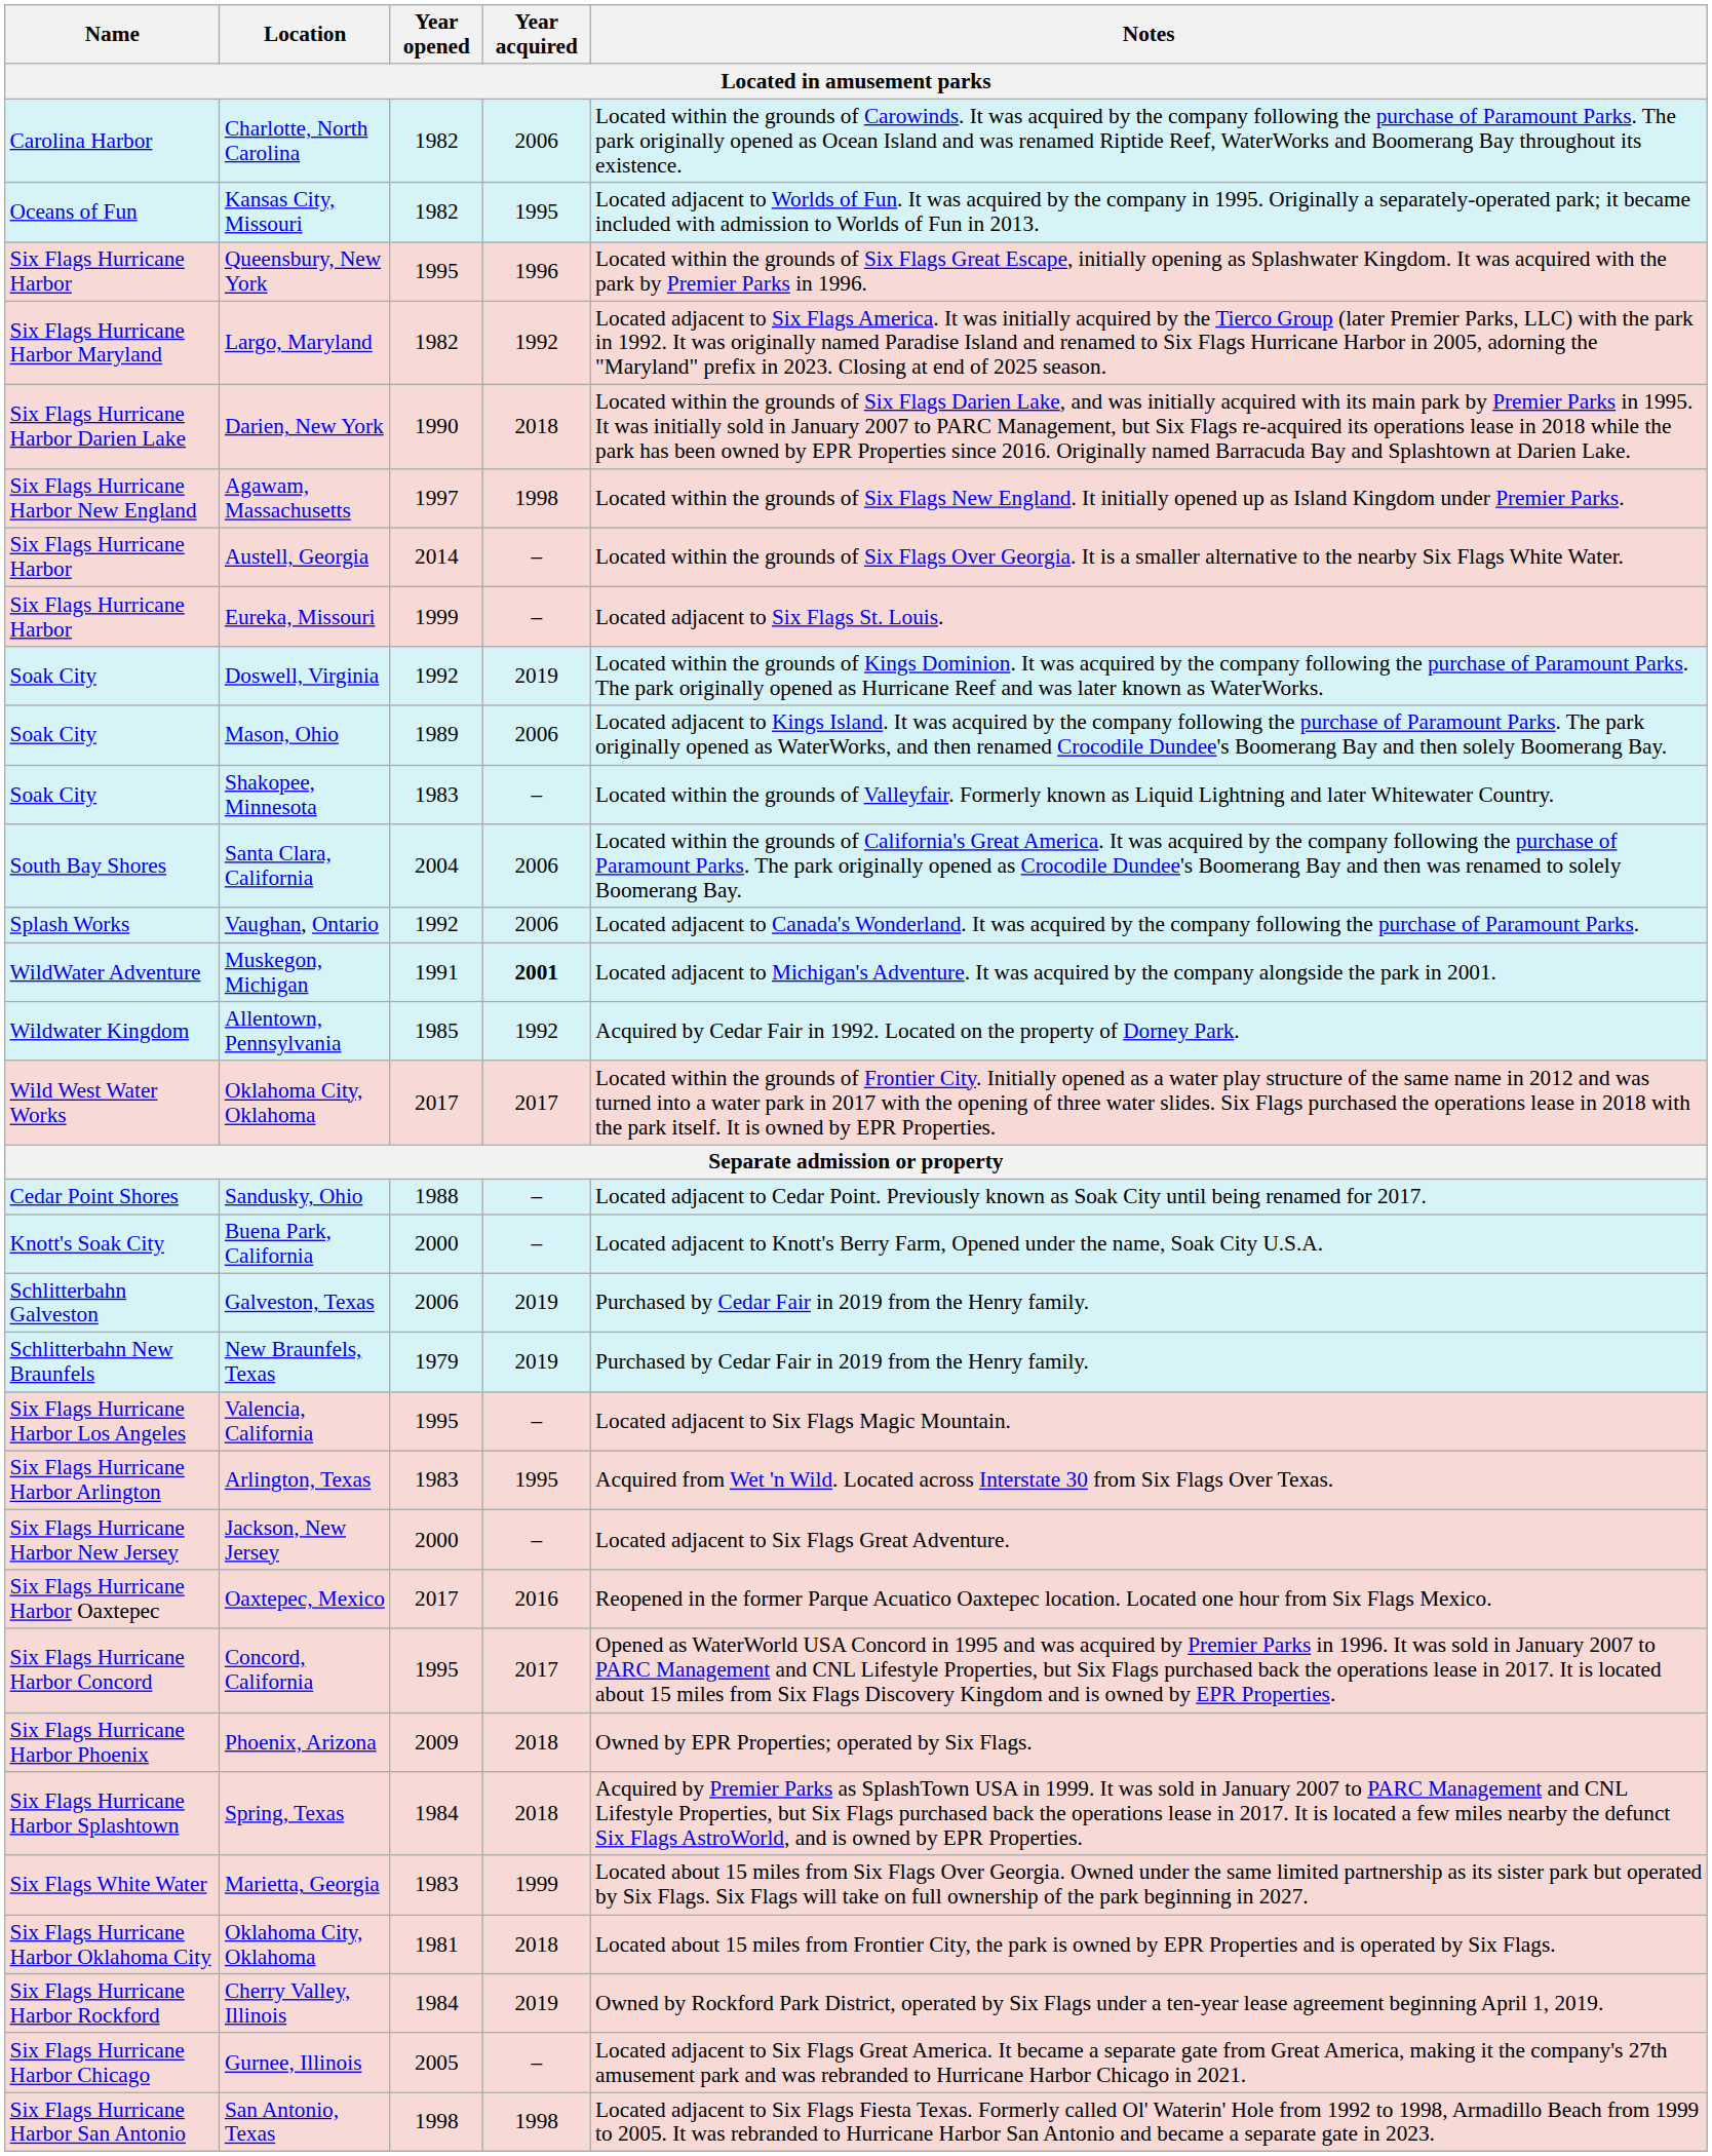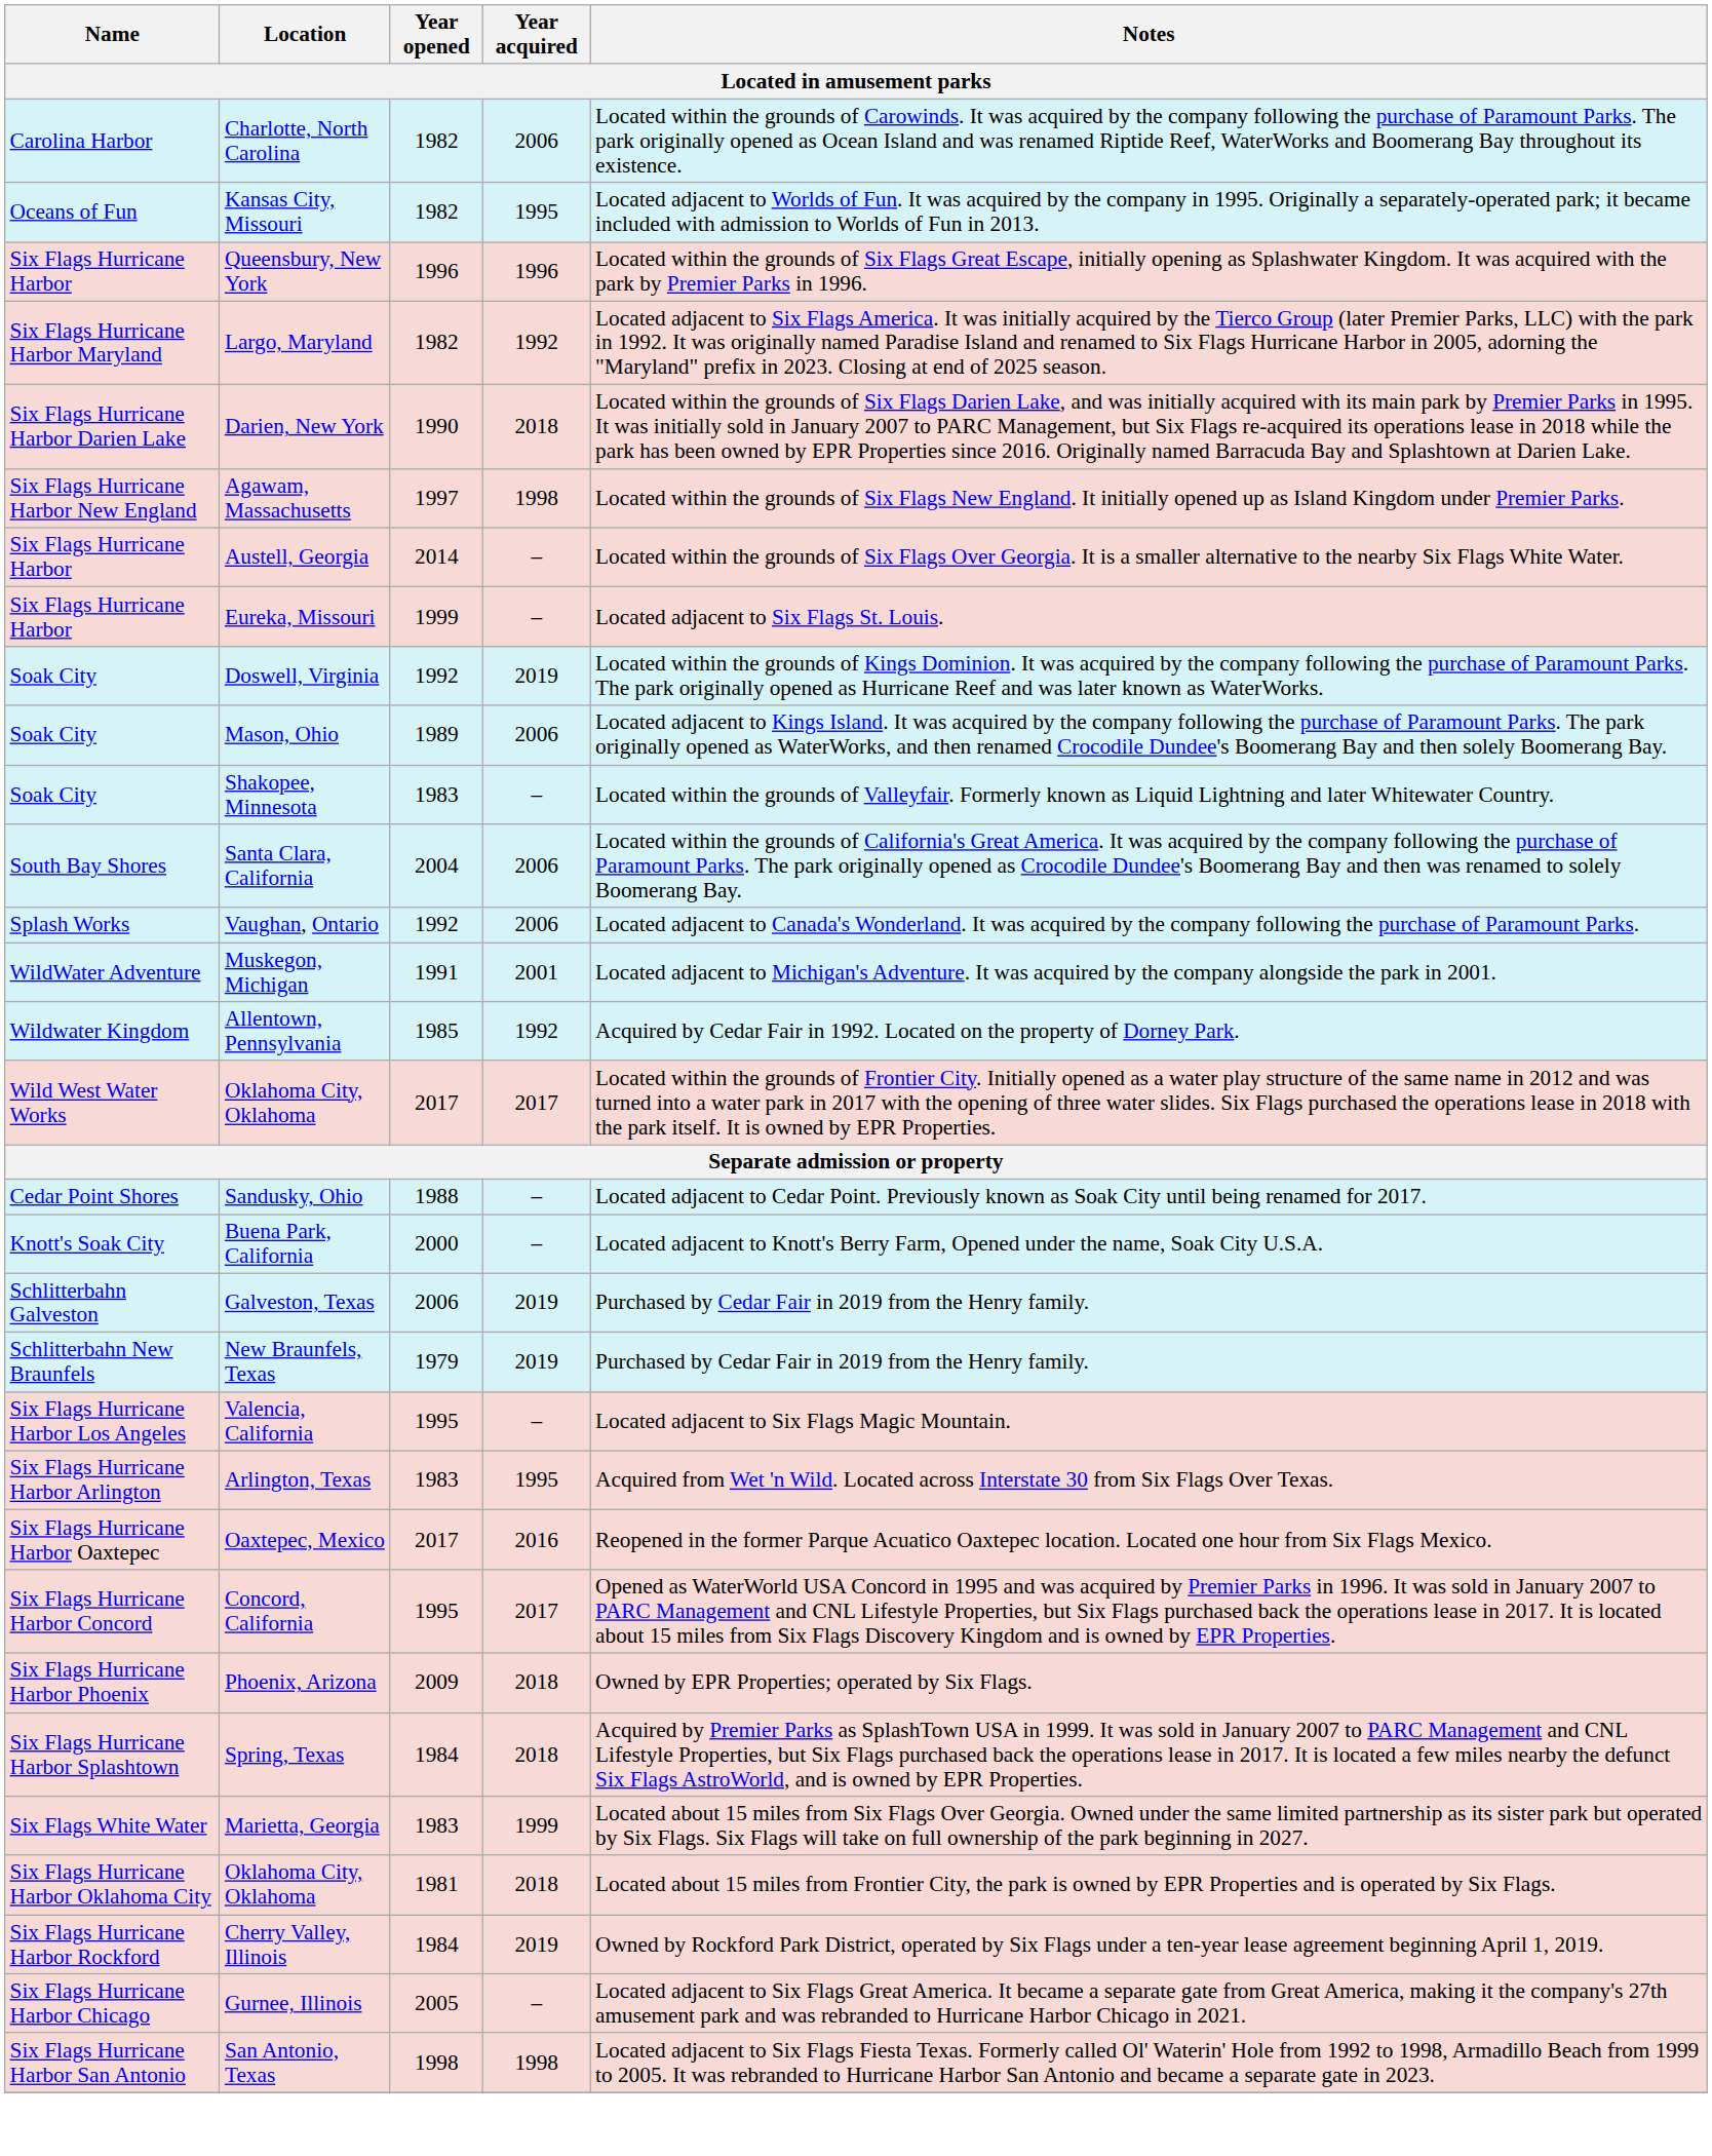Queensbury, New York | Year opened: 1995 -> 1996
Muskegon, Michigan | Year acquired: bold -> normal
- row: Six Flags Hurricane Harbor New Jersey | Jackson, New Jersey | 2000 | – | Located adjacent to Six Flags Great Adventure.
